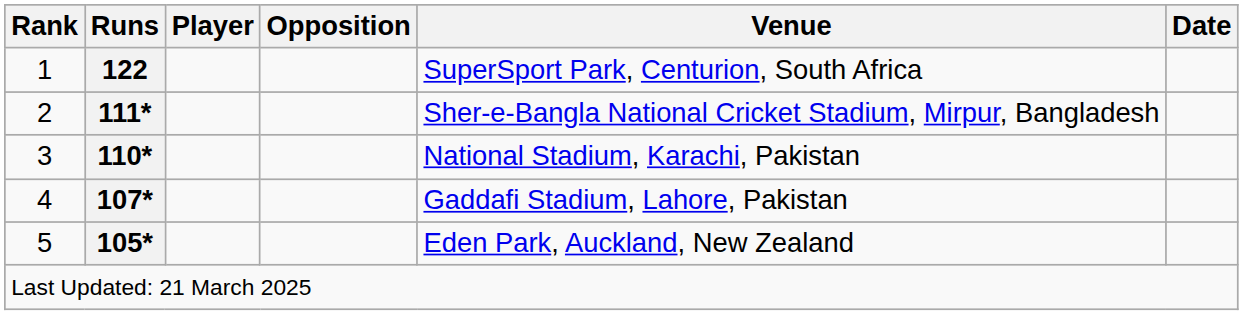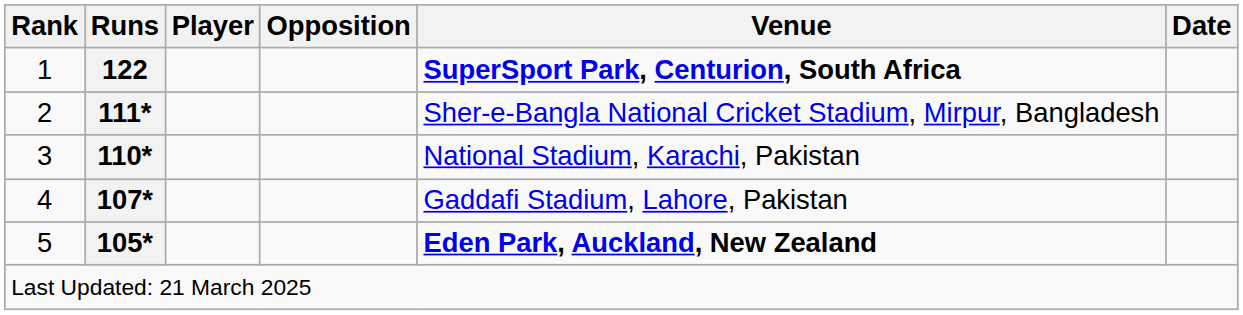1 | Venue: normal -> bold
5 | Venue: normal -> bold
